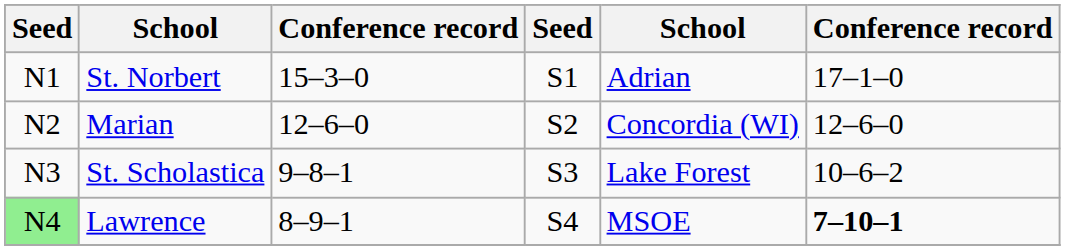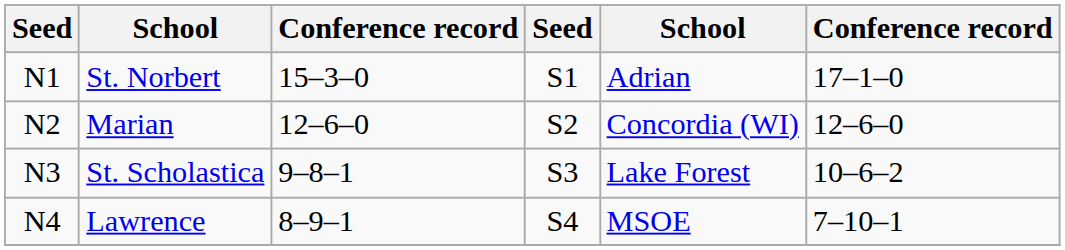Lawrence | column 1: lightgreen background -> no background
Lawrence | column 6: bold -> normal
